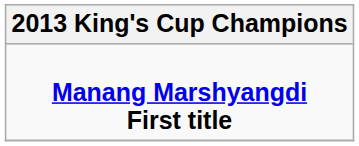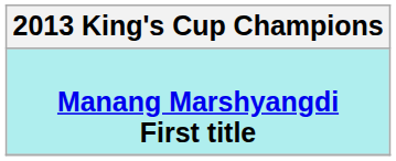row 2 | column 1: no background -> paleturquoise background
